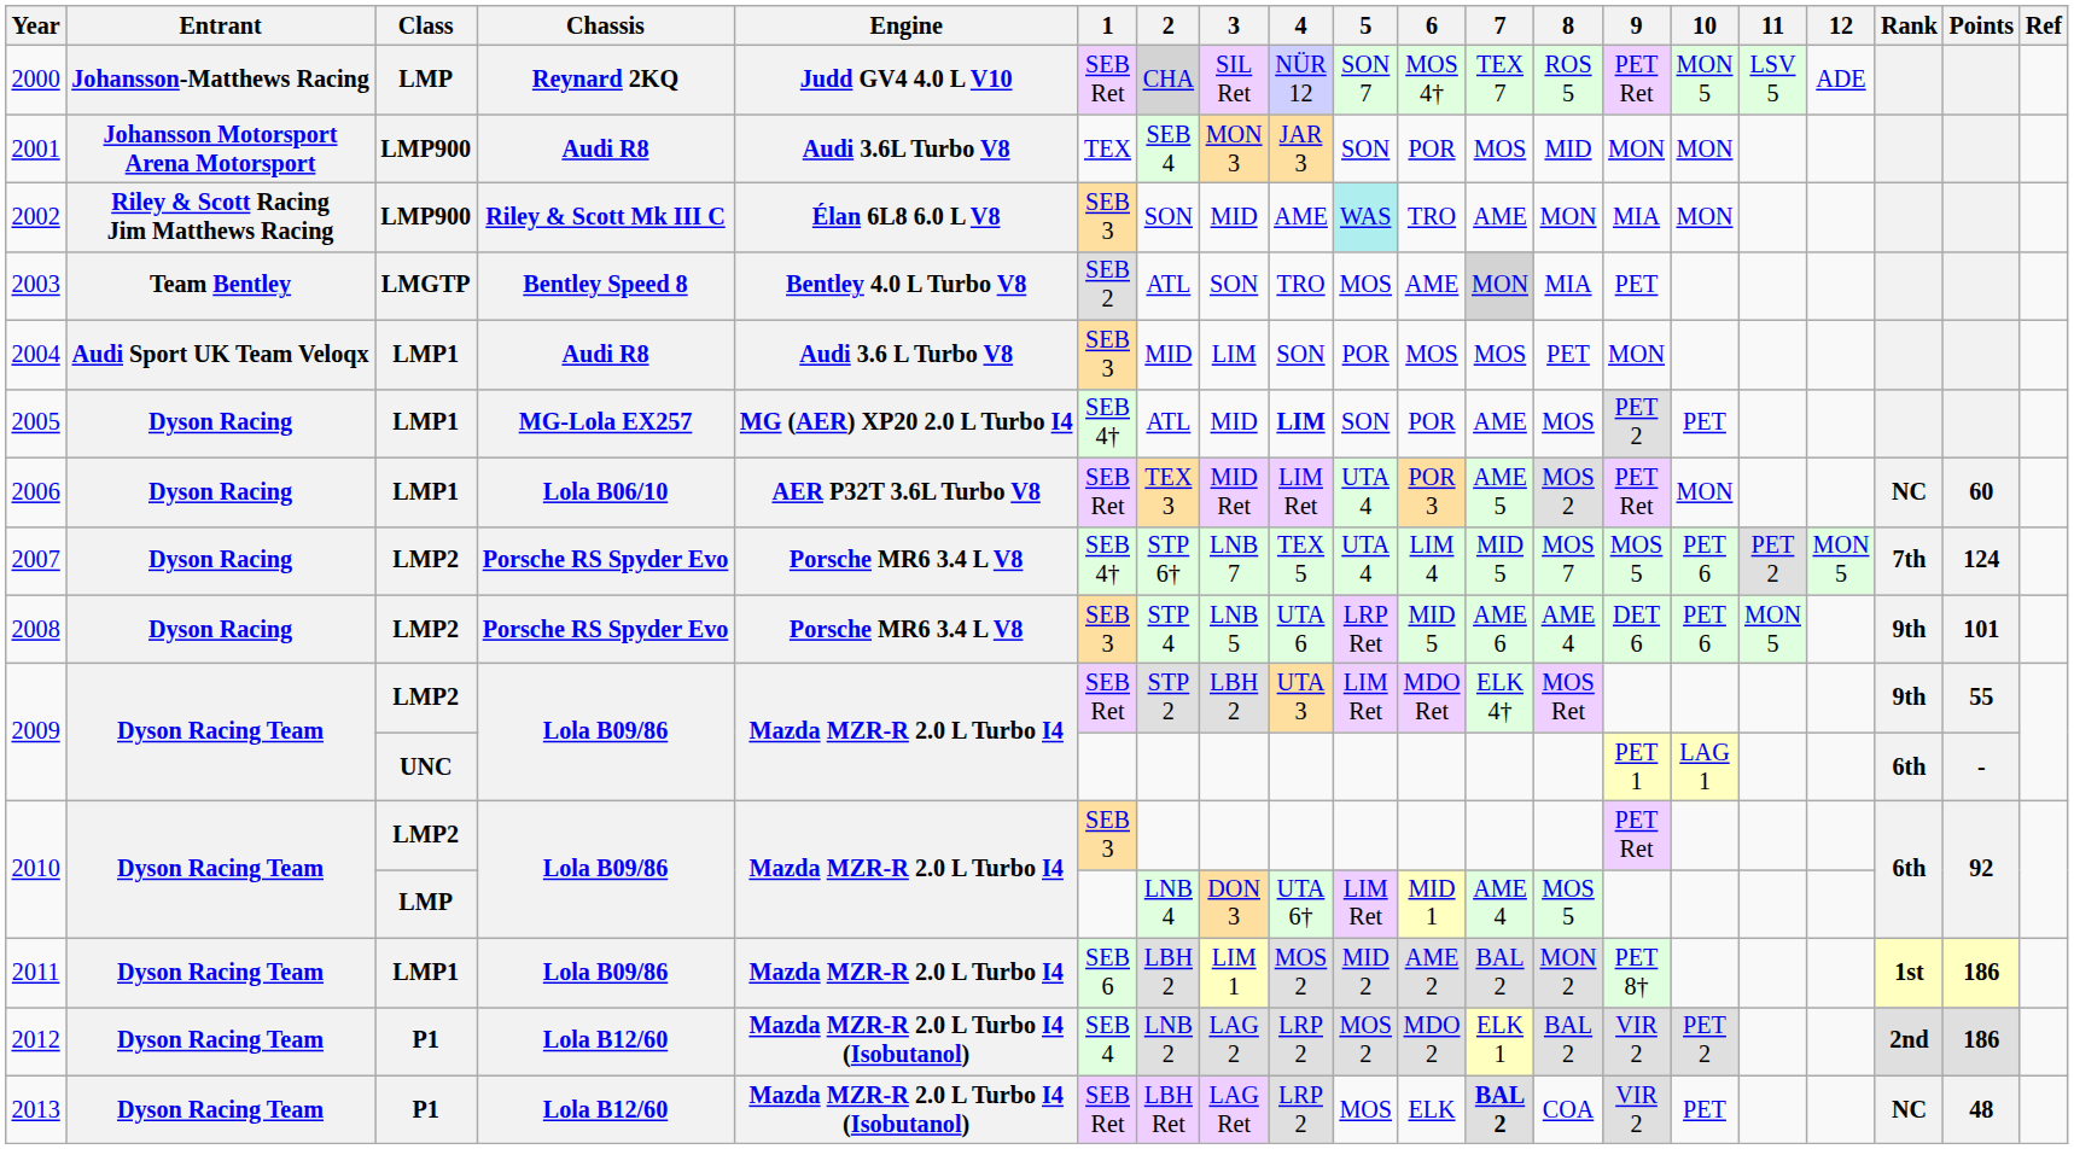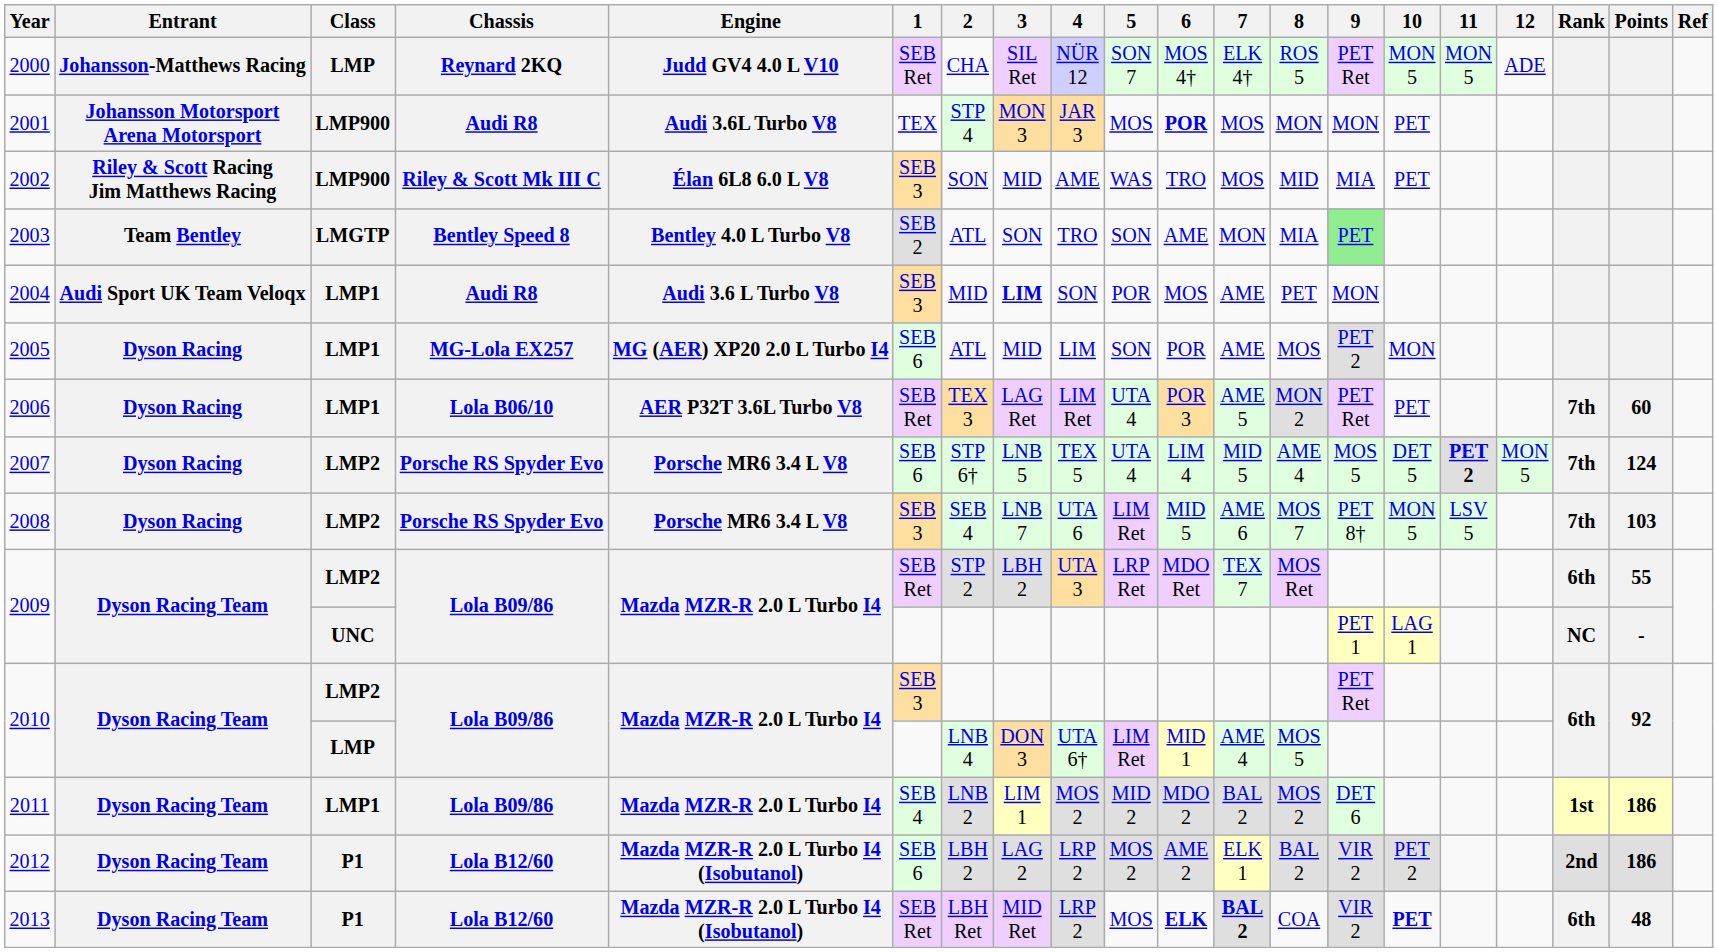2000 | 2: lightgrey background -> no background
2000 | 7: TEX 7 -> ELK 4†
2000 | 11: LSV 5 -> MON 5
2001 | 2: SEB 4 -> STP 4
2001 | 5: SON -> MOS
2001 | 6: normal -> bold
2001 | 8: MID -> MON
2001 | 10: MON -> PET
2002 | 5: paleturquoise background -> no background
2002 | 7: AME -> MOS
2002 | 8: MON -> MID
2002 | 10: MON -> PET
2003 | 5: MOS -> SON
2003 | 7: lightgrey background -> no background
2003 | 9: no background -> lightgreen background
2004 | 3: normal -> bold
2004 | 7: MOS -> AME
2005 | 1: SEB 4† -> SEB 6
2005 | 4: bold -> normal
2005 | 10: PET -> MON
2006 | 3: MID Ret -> LAG Ret
2006 | 8: MOS 2 -> MON 2
2006 | 10: MON -> PET
2006 | Rank: NC -> 7th
2007 | 1: SEB 4† -> SEB 6
2007 | 3: LNB 7 -> LNB 5
2007 | 8: MOS 7 -> AME 4
2007 | 10: PET 6 -> DET 5
2007 | 11: normal -> bold
2008 | 2: STP 4 -> SEB 4
2008 | 3: LNB 5 -> LNB 7
2008 | 5: LRP Ret -> LIM Ret
2008 | 8: AME 4 -> MOS 7
2008 | 9: DET 6 -> PET 8†
2008 | 10: PET 6 -> MON 5
2008 | 11: MON 5 -> LSV 5
2008 | Rank: 9th -> 7th
2008 | Points: 101 -> 103
2009 / LMP2 | 5: LIM Ret -> LRP Ret
2009 / LMP2 | 7: ELK 4† -> TEX 7
2009 / LMP2 | Rank: 9th -> 6th
2009 / UNC | Rank: 6th -> NC
2011 | 1: SEB 6 -> SEB 4
2011 | 2: LBH 2 -> LNB 2
2011 | 6: AME 2 -> MDO 2
2011 | 8: MON 2 -> MOS 2
2011 | 9: PET 8† -> DET 6
2012 | 1: SEB 4 -> SEB 6
2012 | 2: LNB 2 -> LBH 2
2012 | 6: MDO 2 -> AME 2
2013 | 3: LAG Ret -> MID Ret
2013 | 6: normal -> bold
2013 | 10: normal -> bold
2013 | Rank: NC -> 6th
